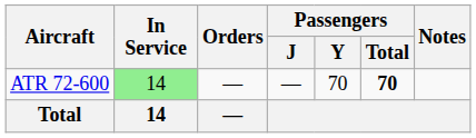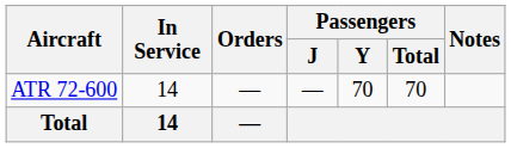ATR 72-600 | In Service: lightgreen background -> no background
ATR 72-600 | Passengers / Total: bold -> normal
